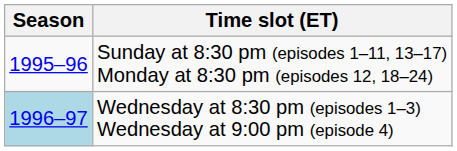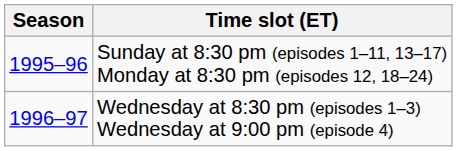row 3 | Season: lightblue background -> no background
